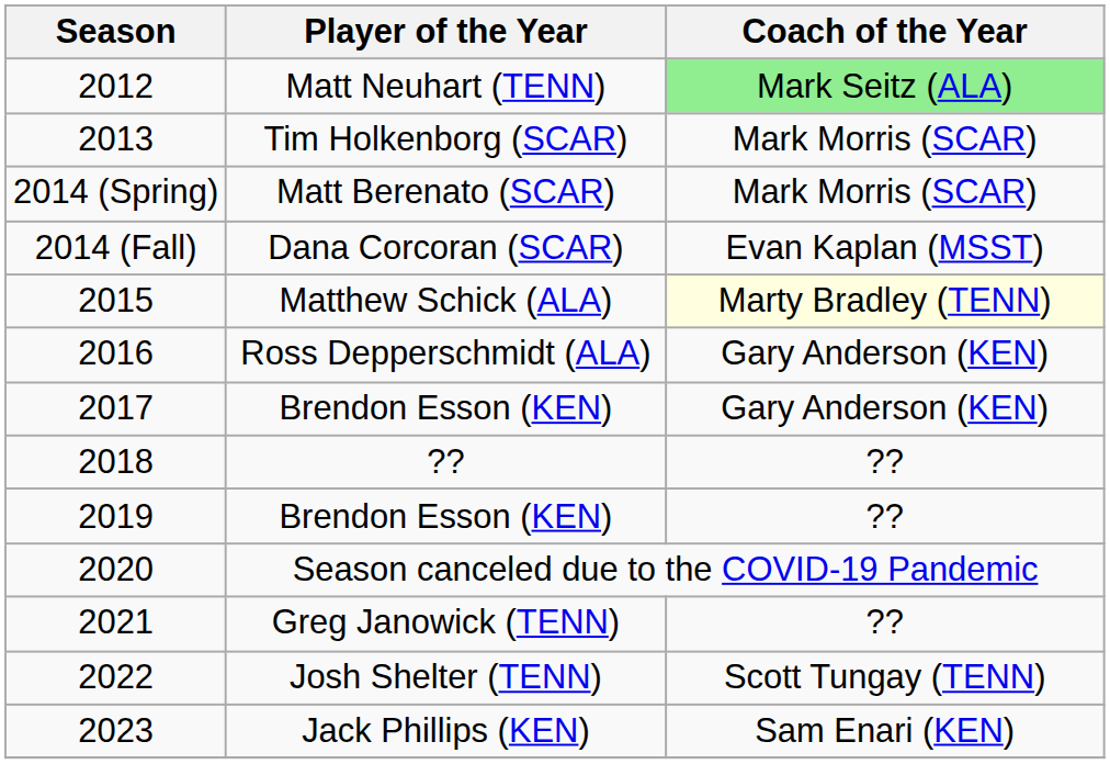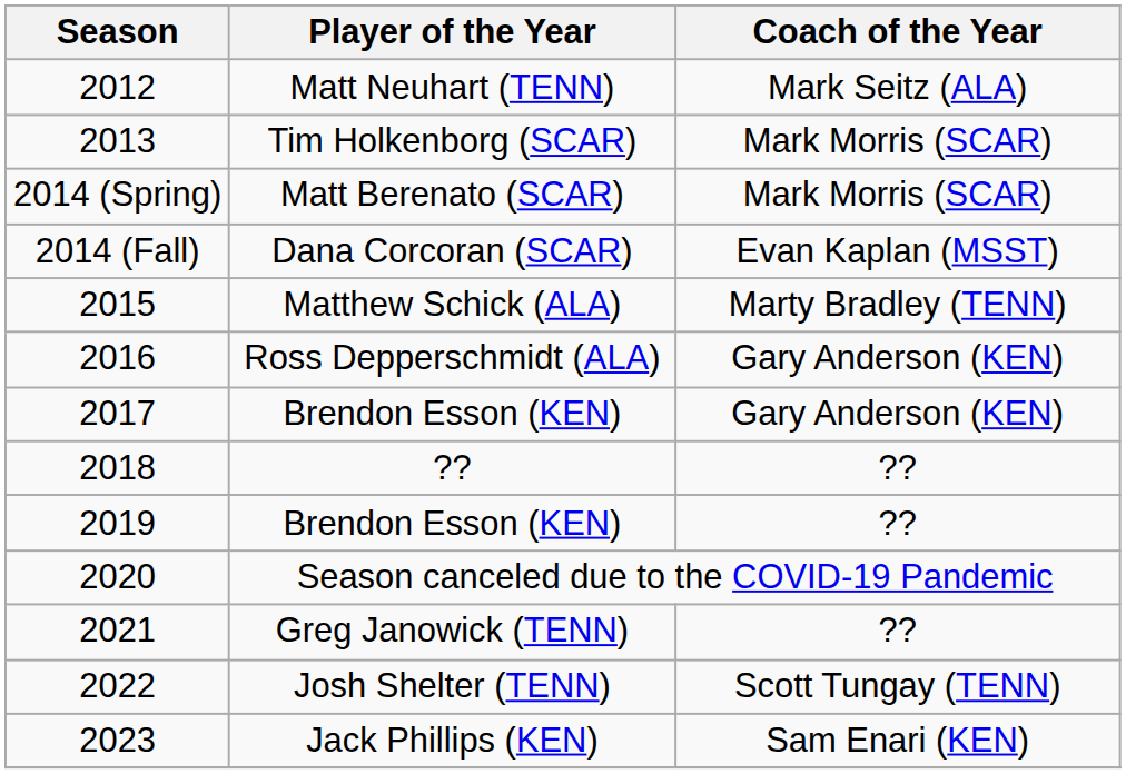Matt Neuhart (TENN) | Coach of the Year: lightgreen background -> no background
Matthew Schick (ALA) | Coach of the Year: lightyellow background -> no background
